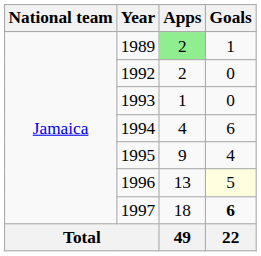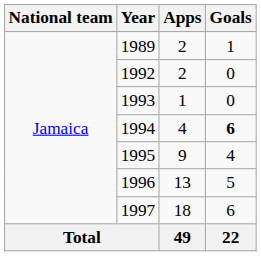1989 | Apps: lightgreen background -> no background
1994 | Goals: normal -> bold
1996 | Goals: lightyellow background -> no background
1997 | Goals: bold -> normal
